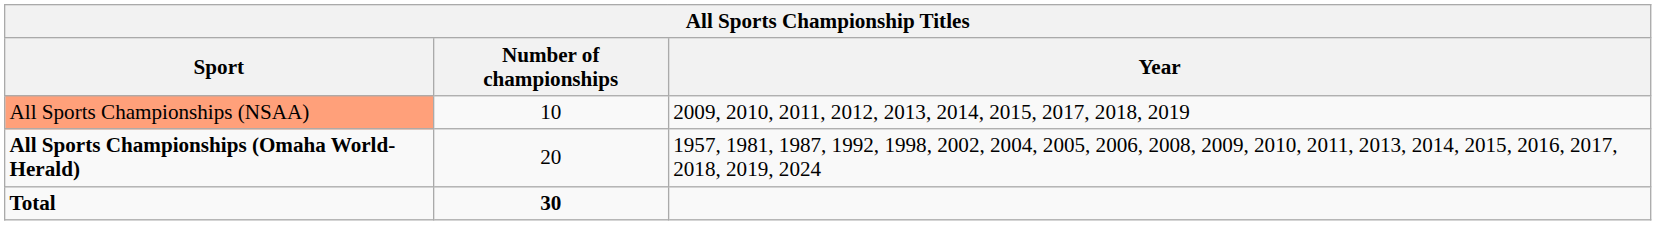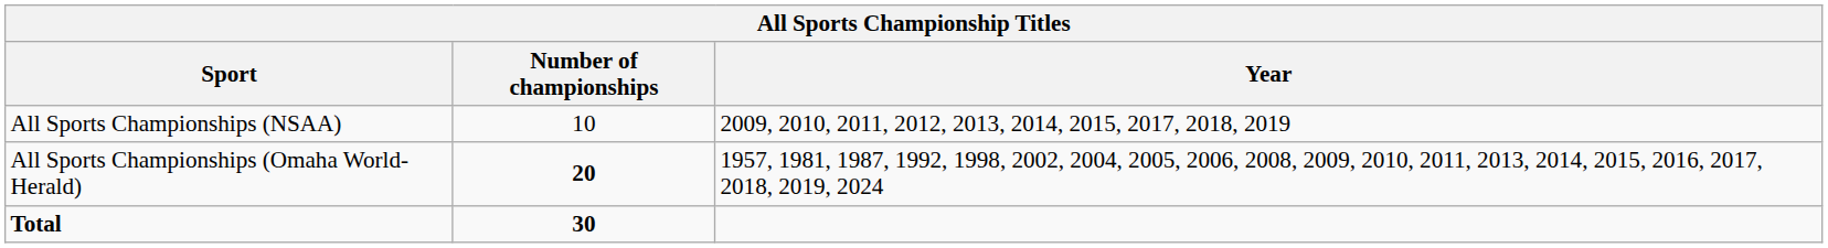row 3 | Sport: lightsalmon background -> no background
row 4 | Sport: bold -> normal
row 4 | Number of championships: normal -> bold
